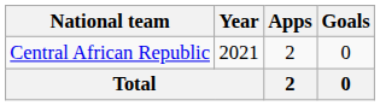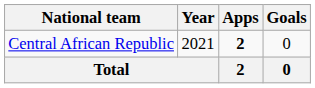Central African Republic | Apps: normal -> bold
